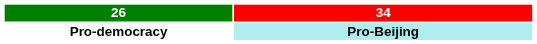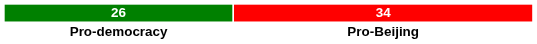Pro-democracy | 34: paleturquoise background -> no background
